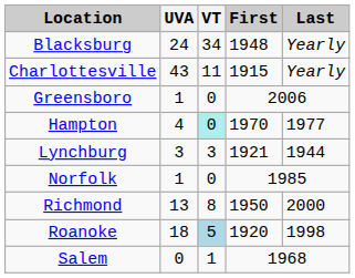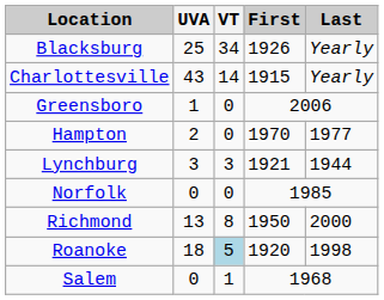Blacksburg | UVA: 24 -> 25
Blacksburg | First: 1948 -> 1926
Charlottesville | VT: 11 -> 14
Hampton | UVA: 4 -> 2
Hampton | VT: paleturquoise background -> no background
Norfolk | UVA: 1 -> 0
